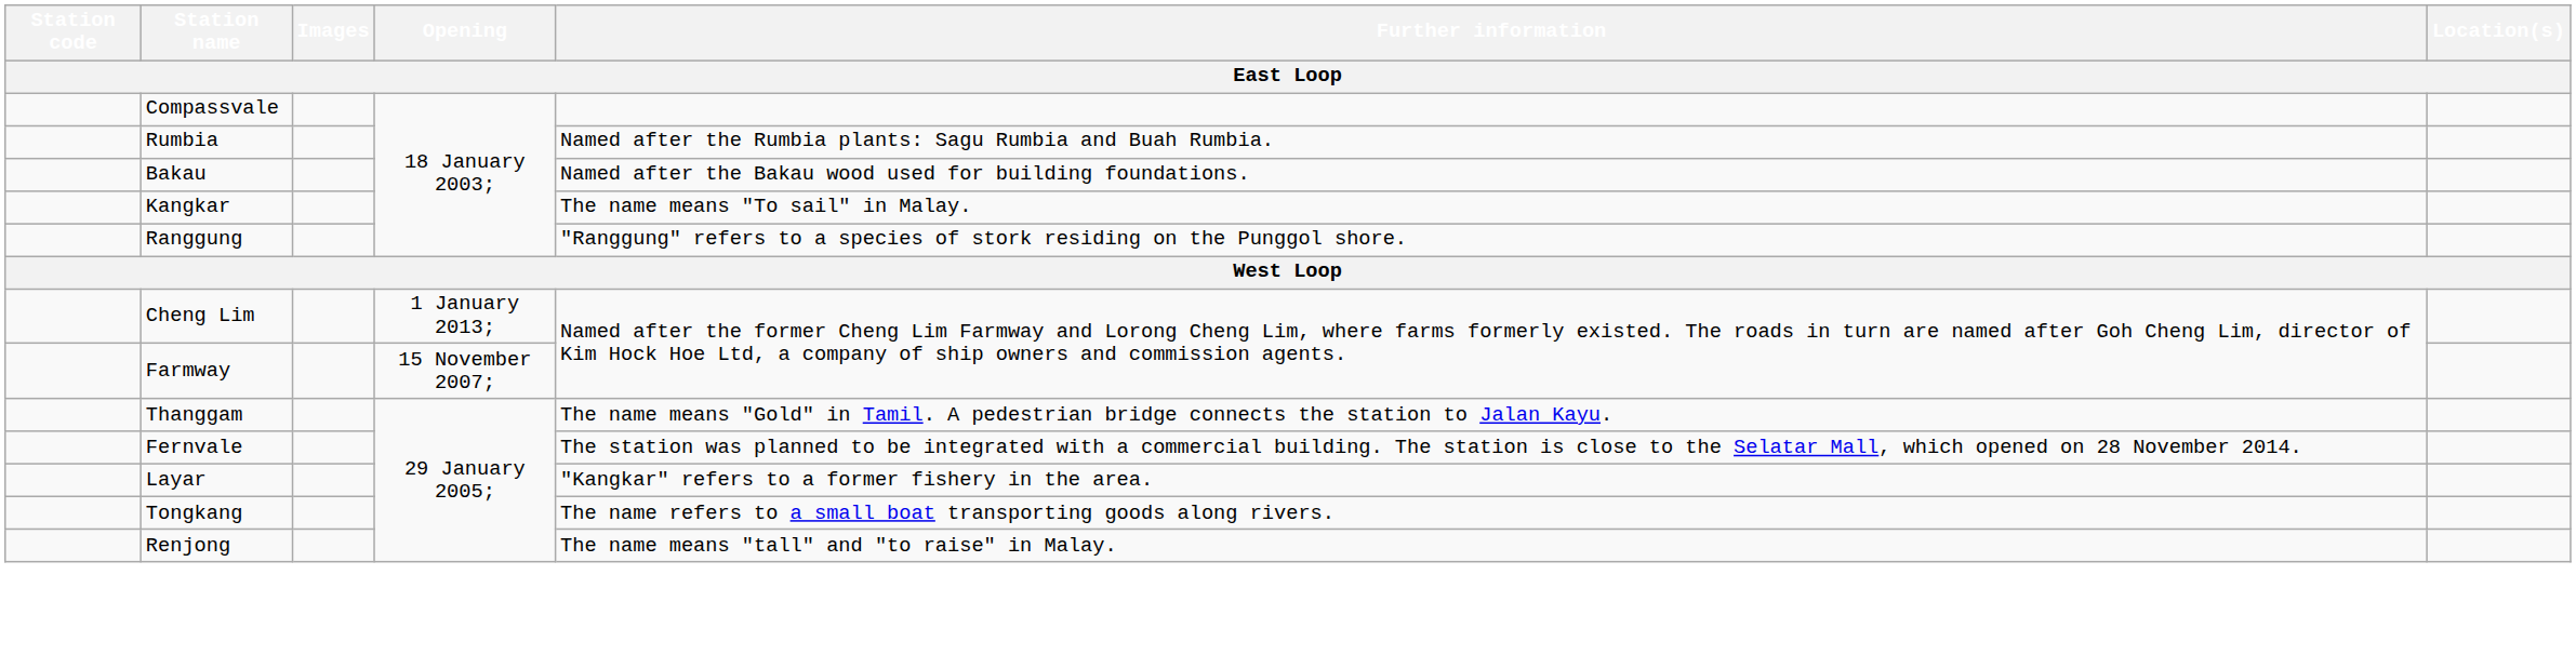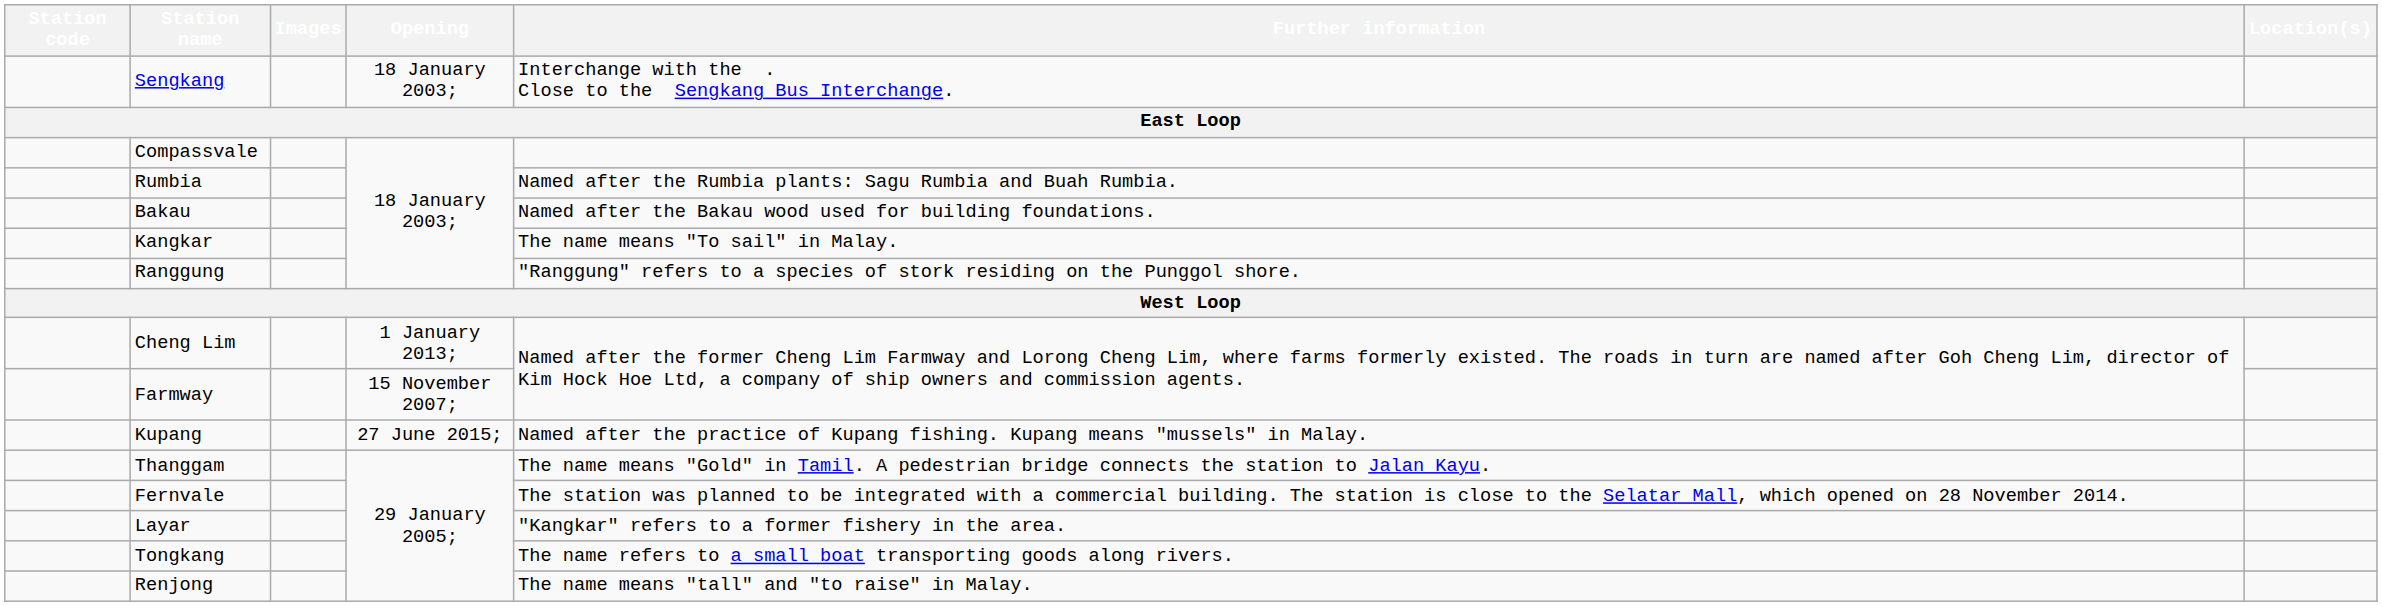+ row: Sengkang | 18 January 2003; | Interchange with the . Close to the Sengkang Bus Interchange.
+ row: Kupang | 27 June 2015; | Named after the practice of Kupang fishing. Kupang means "mussels" in Malay.
